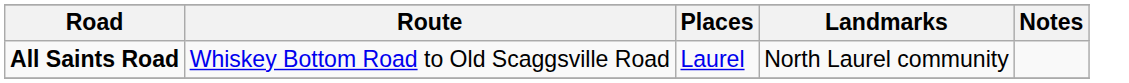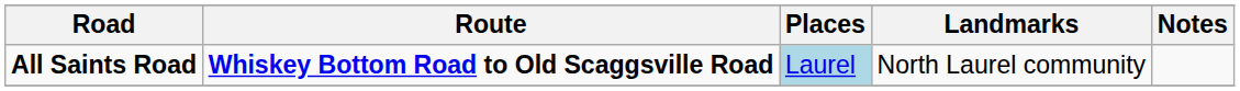row 2 | Route: normal -> bold
row 2 | Places: no background -> lightblue background
